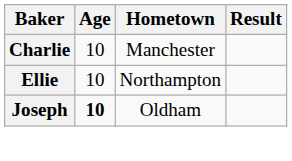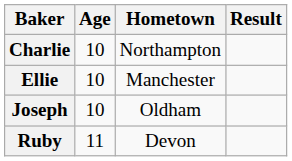Charlie | Hometown: Manchester -> Northampton
Ellie | Hometown: Northampton -> Manchester
Joseph | Age: bold -> normal
+ row: Ruby | 11 | Devon
